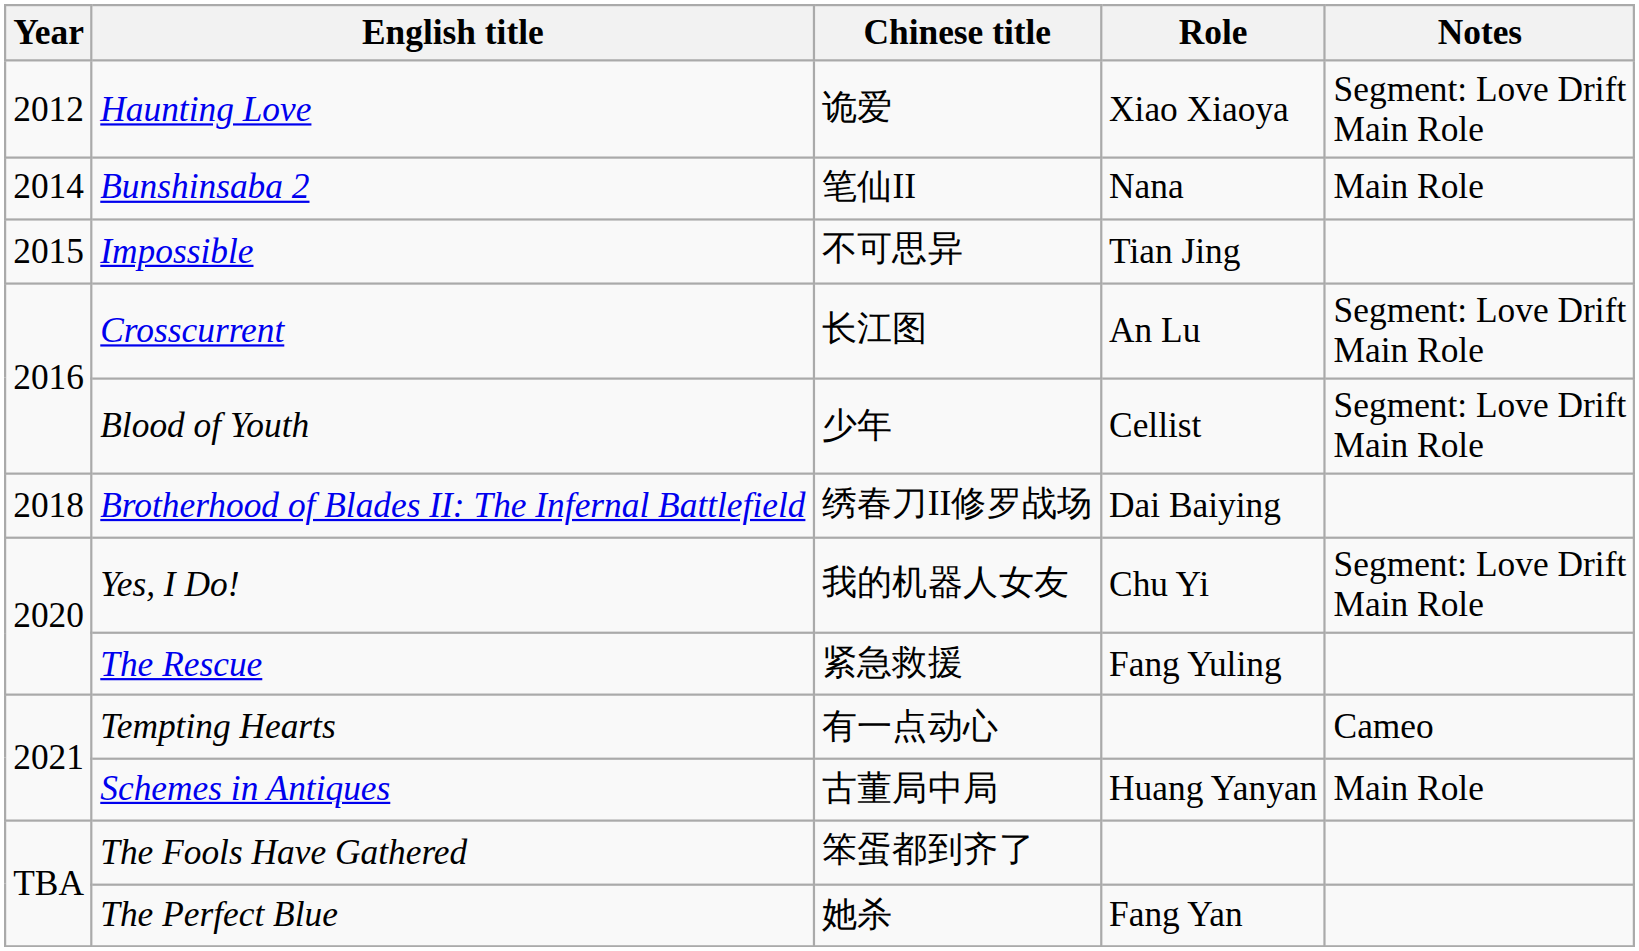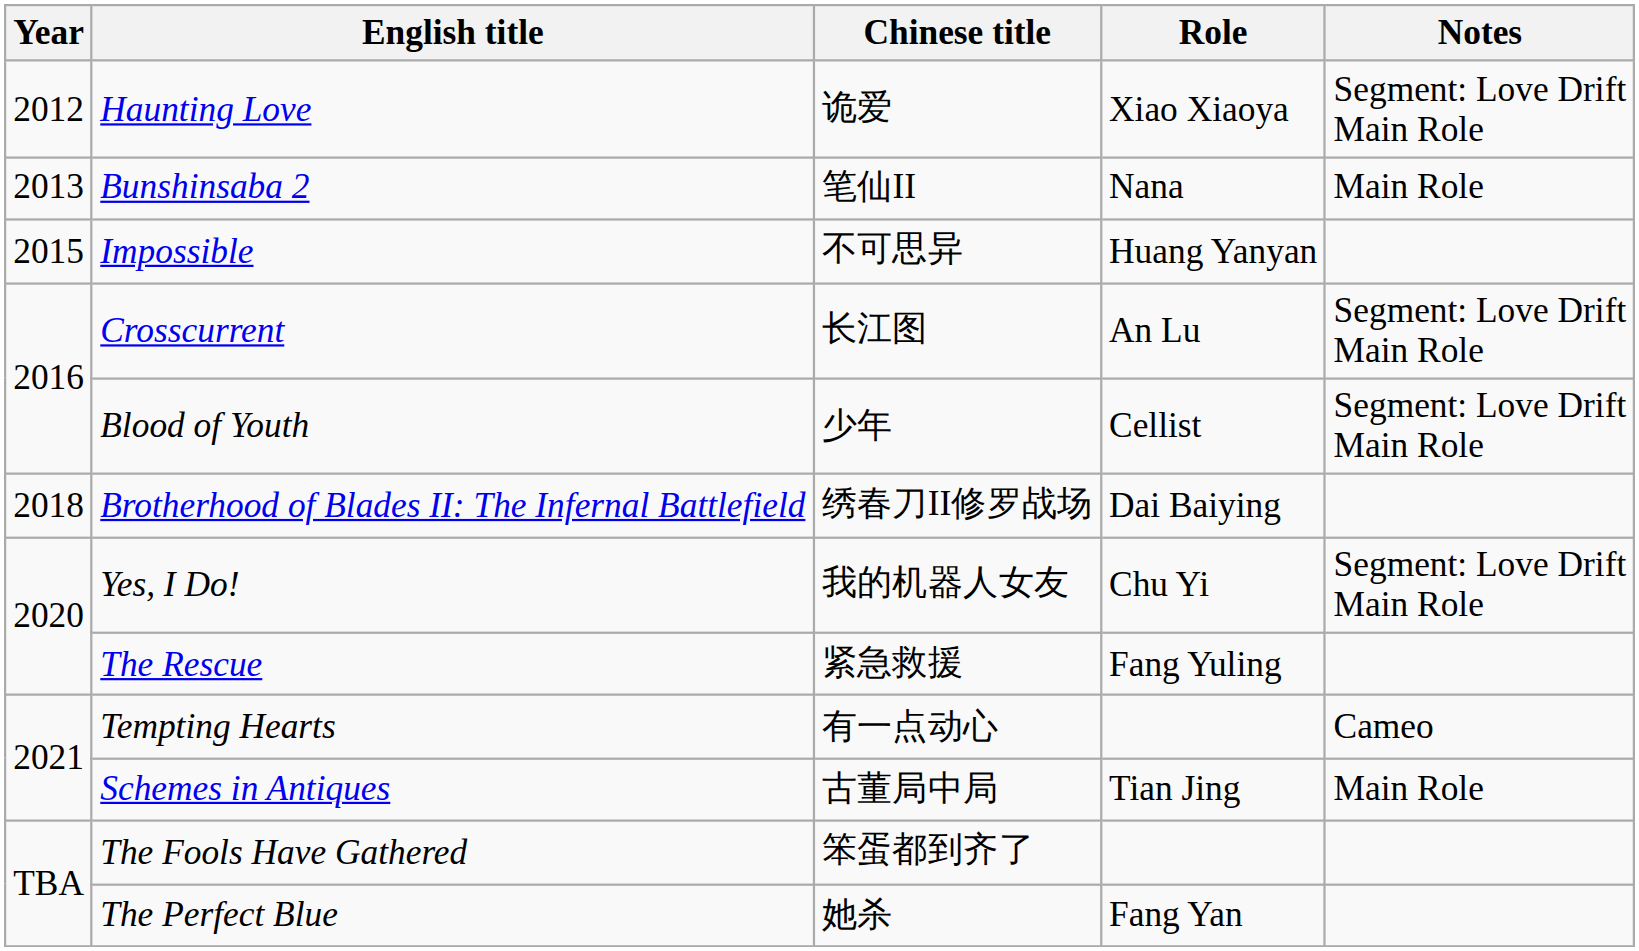Bunshinsaba 2 | Year: 2014 -> 2013
Impossible | Role: Tian Jing -> Huang Yanyan
Schemes in Antiques | Role: Huang Yanyan -> Tian Jing
